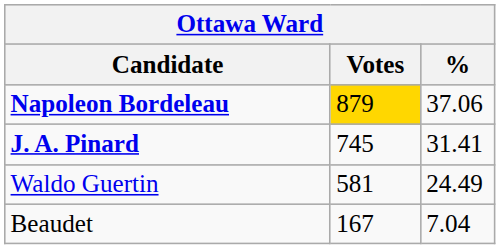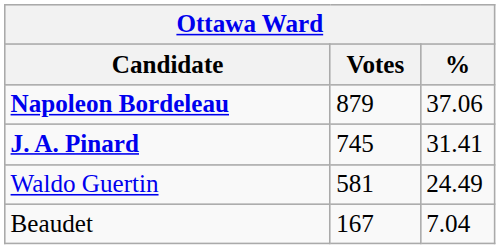Napoleon Bordeleau | Votes: gold background -> no background
